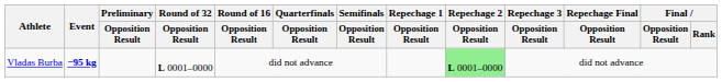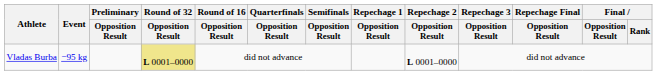Vladas Burba | Event: bold -> normal
Vladas Burba | Round of 32 / Opposition Result: no background -> khaki background
Vladas Burba | Repechage 2 / Opposition Result: lightgreen background -> no background
